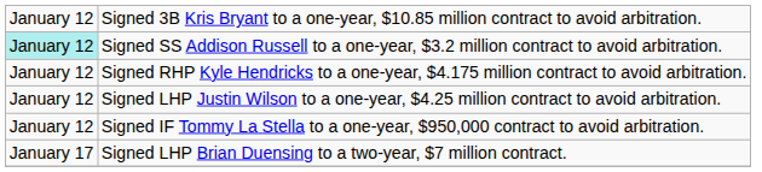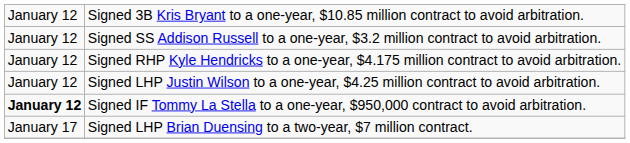row 2 | column 1: paleturquoise background -> no background
row 5 | column 1: normal -> bold
